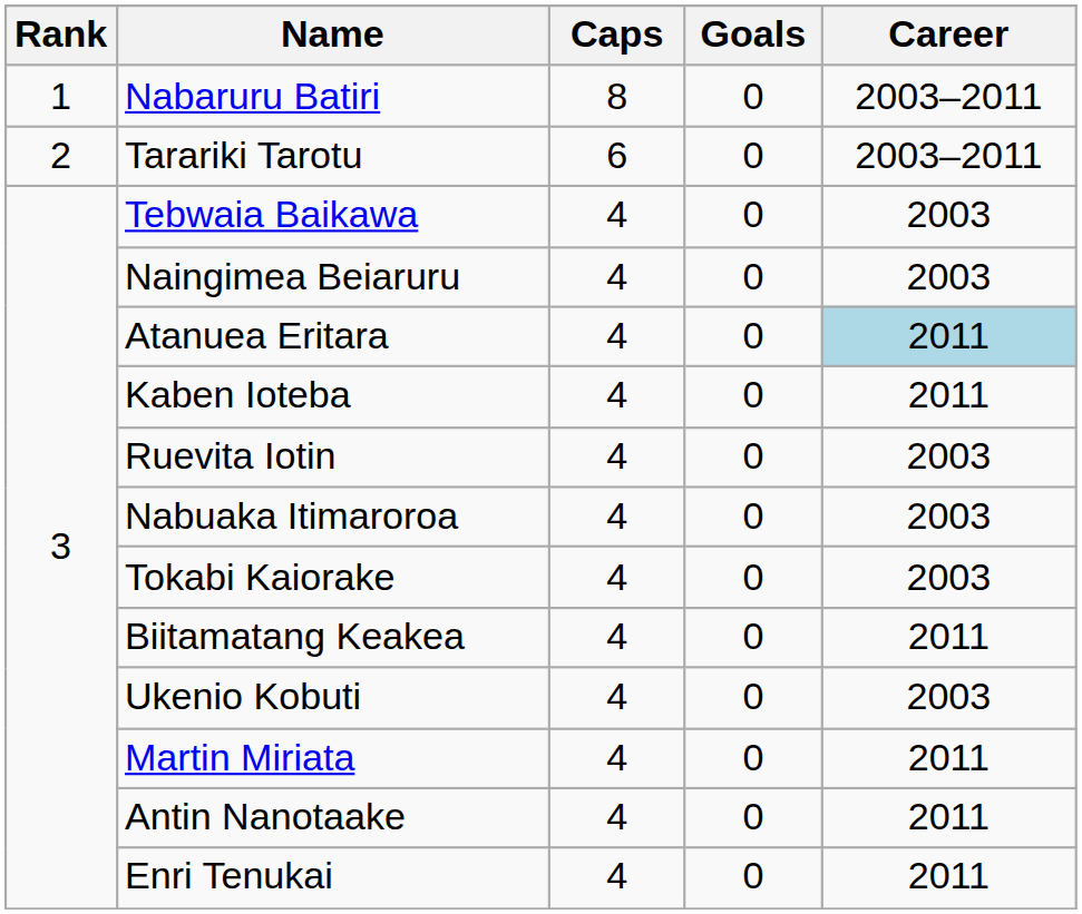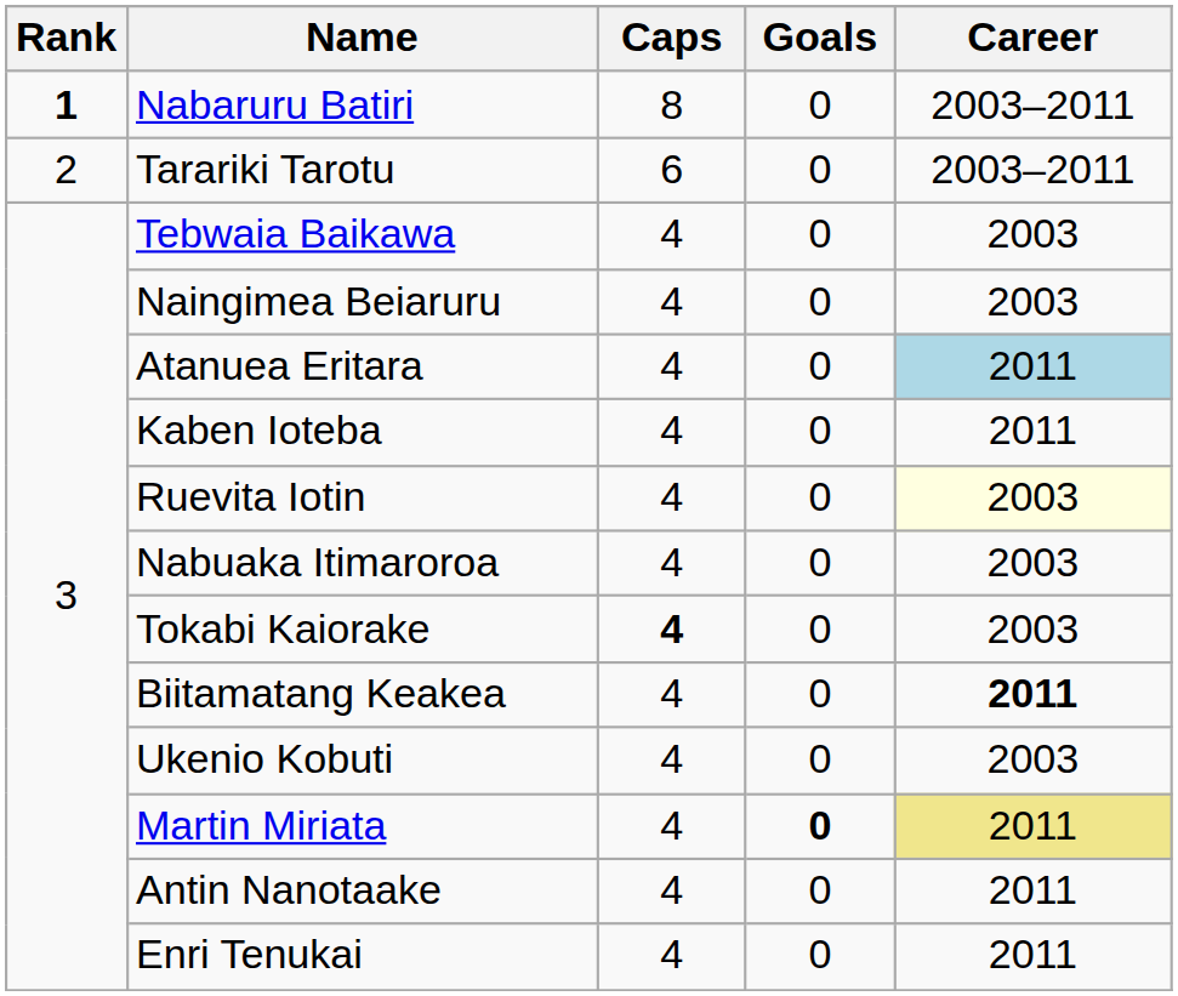Nabaruru Batiri | Rank: normal -> bold
Ruevita Iotin | Career: no background -> lightyellow background
Tokabi Kaiorake | Caps: normal -> bold
Biitamatang Keakea | Career: normal -> bold
Martin Miriata | Goals: normal -> bold
Martin Miriata | Career: no background -> khaki background
